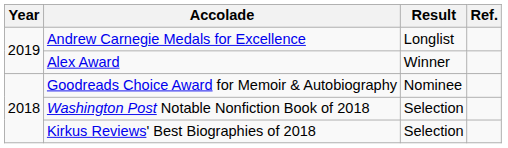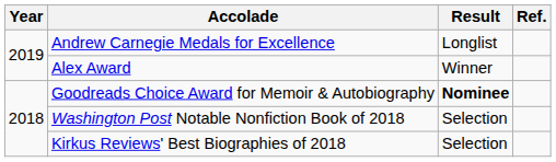Goodreads Choice Award for Memoir & Autobiography | Result: normal -> bold
